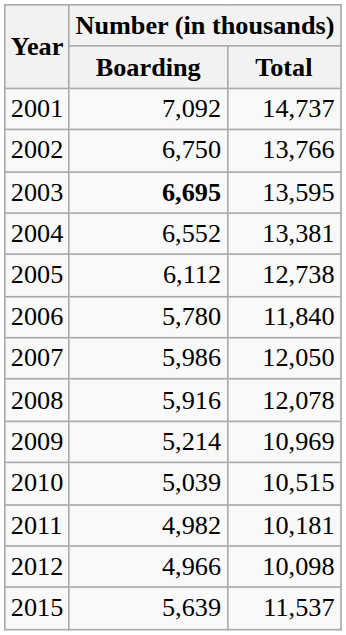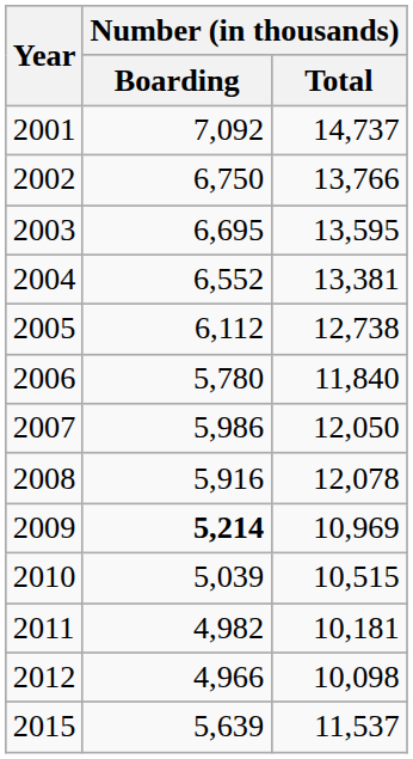2003 | Number (in thousands) / Boarding: bold -> normal
2009 | Number (in thousands) / Boarding: normal -> bold
